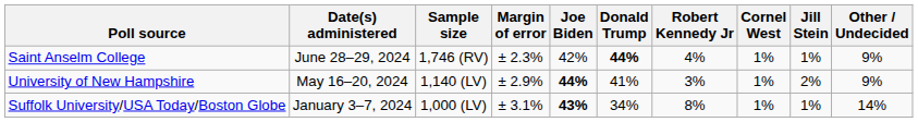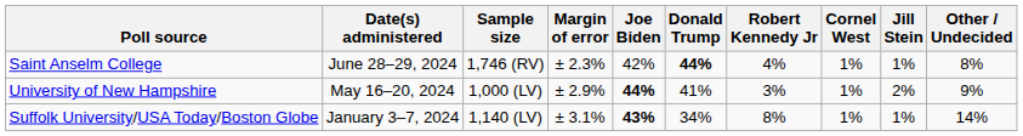Saint Anselm College | Other / Undecided: 9% -> 8%
University of New Hampshire | Sample size: 1,140 (LV) -> 1,000 (LV)
Suffolk University/USA Today/Boston Globe | Sample size: 1,000 (LV) -> 1,140 (LV)
